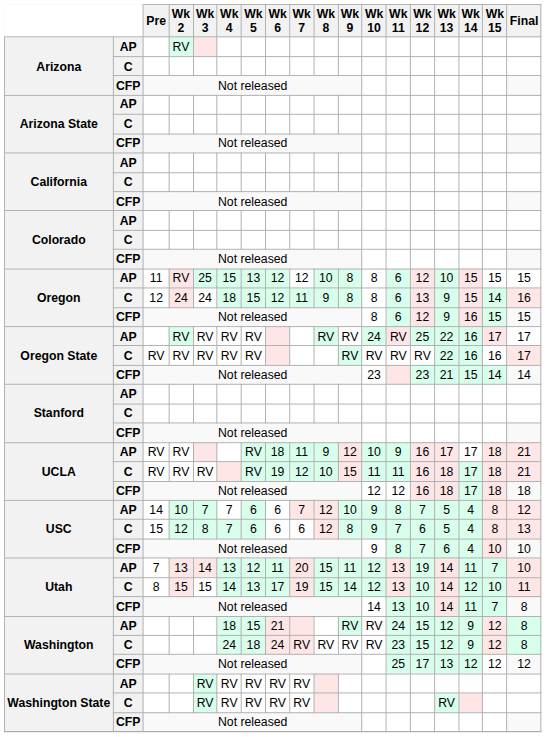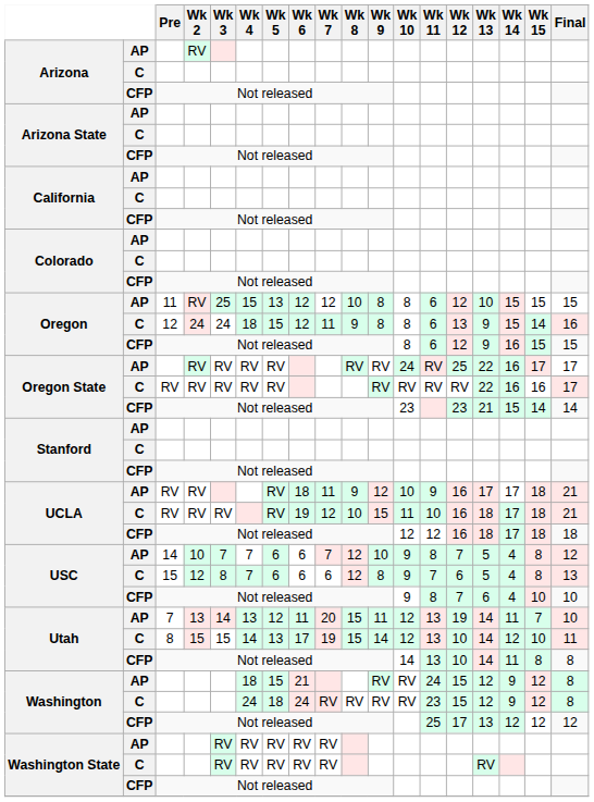UCLA / C | Wk 11: 11 -> 10
Utah / CFP | Wk 15: 7 -> 8
